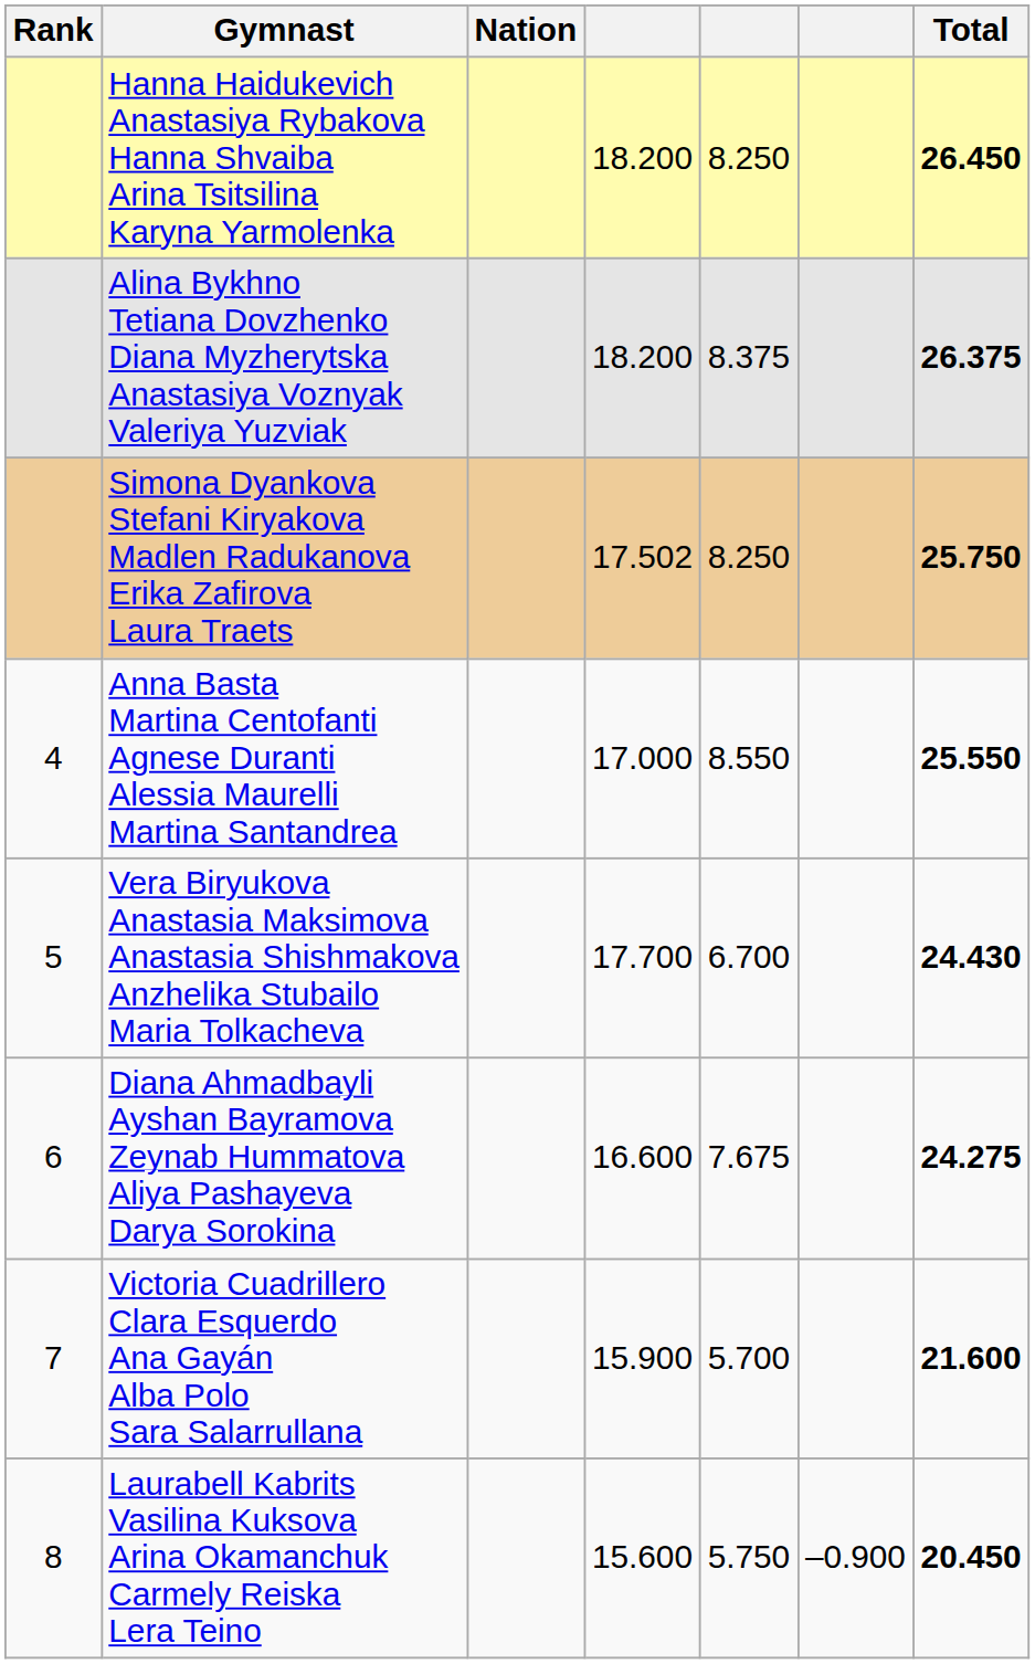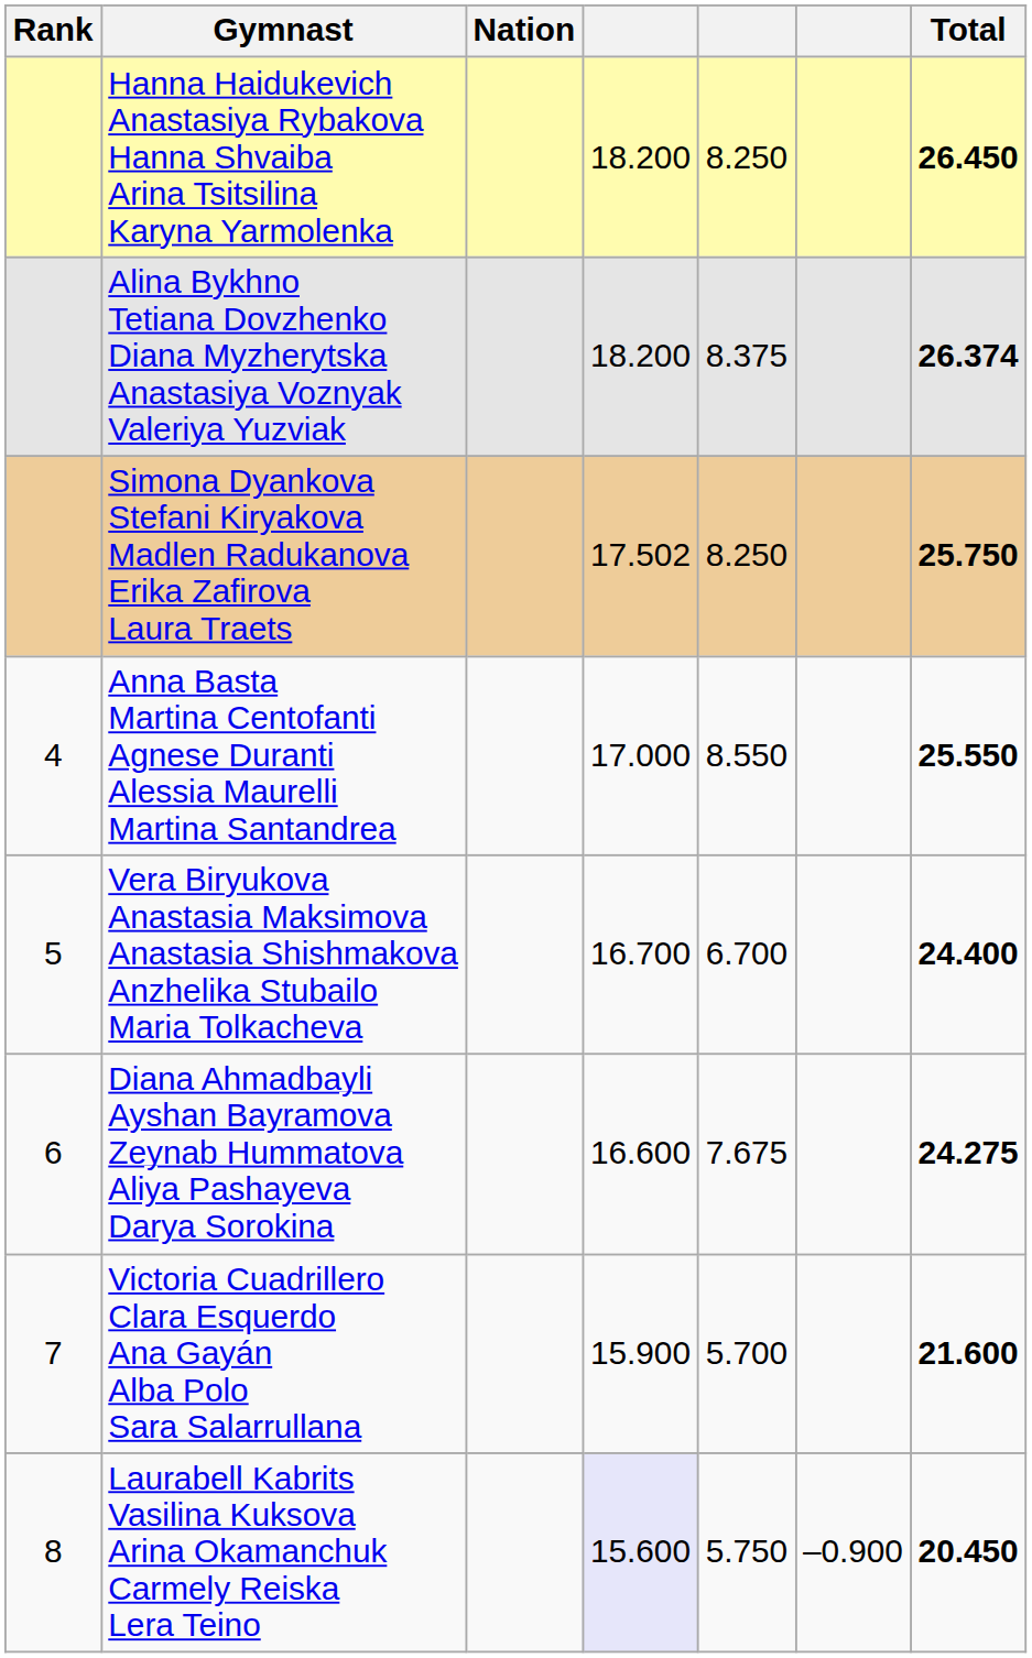row 3 | Total: 26.375 -> 26.374
row 6 | column 4: 17.700 -> 16.700
row 6 | Total: 24.430 -> 24.400
row 9 | column 4: no background -> lavender background
